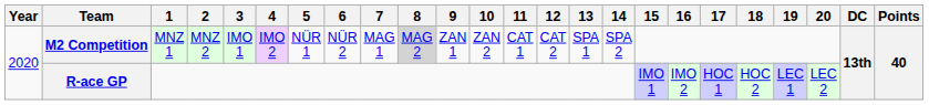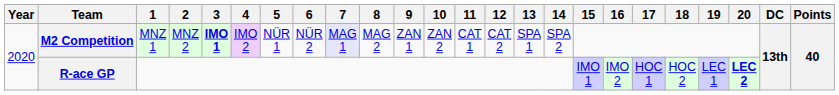M2 Competition | 3: normal -> bold
M2 Competition | 7: no background -> lavender background
M2 Competition | 8: lightgrey background -> no background
R-ace GP | 20: normal -> bold
